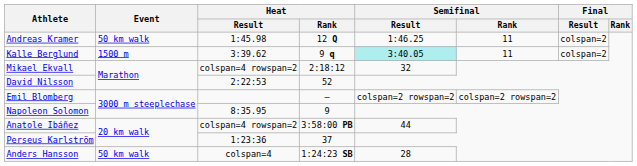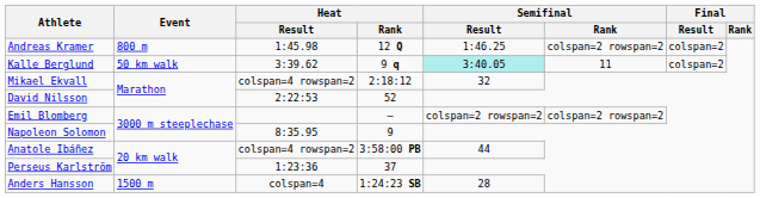Andreas Kramer | Event: 50 km walk -> 800 m
Andreas Kramer | Semifinal / Rank: 11 -> colspan=2 rowspan=2
Kalle Berglund | Event: 1500 m -> 50 km walk
Anders Hansson | Event: 50 km walk -> 1500 m
